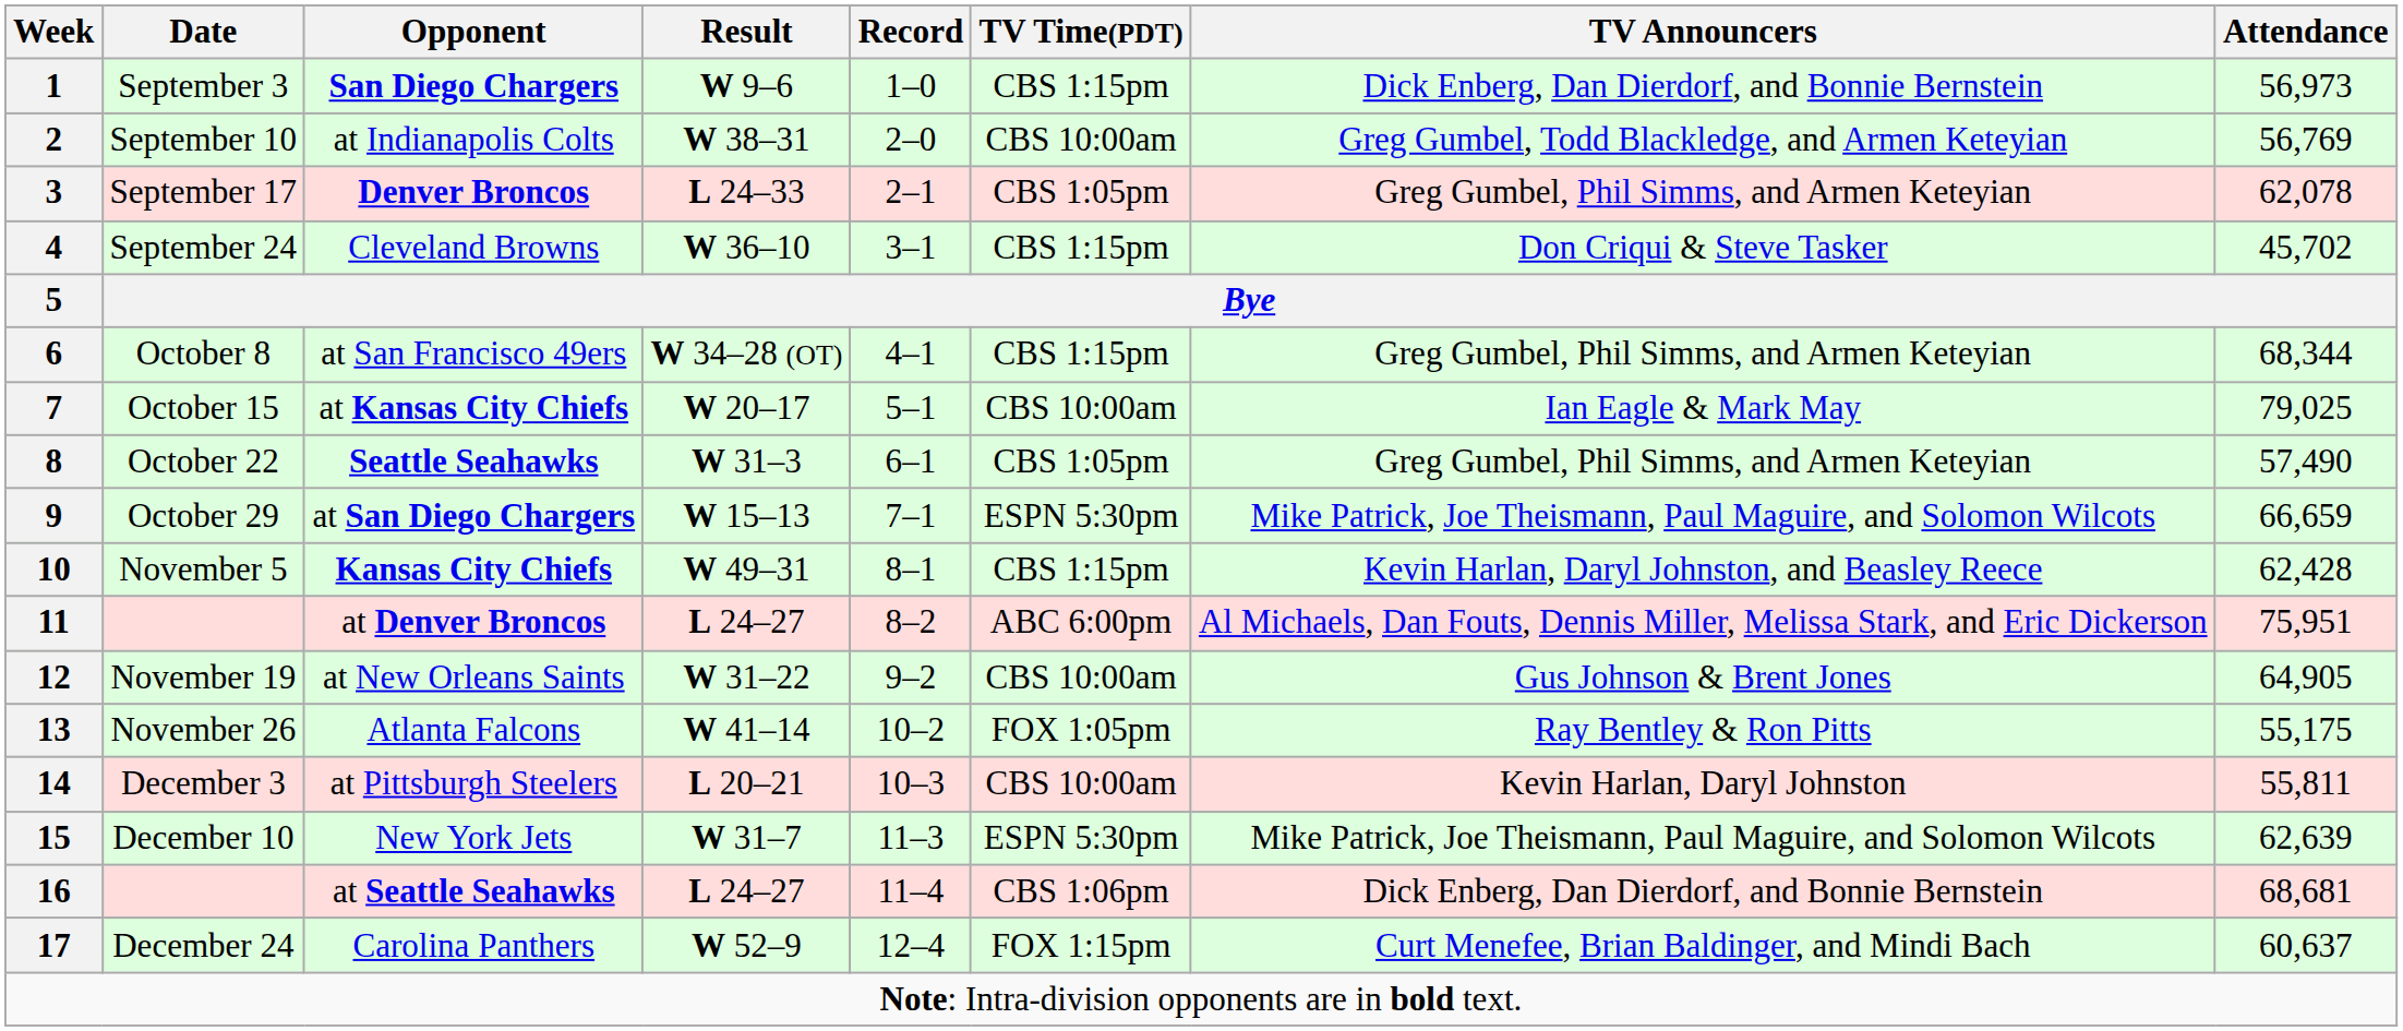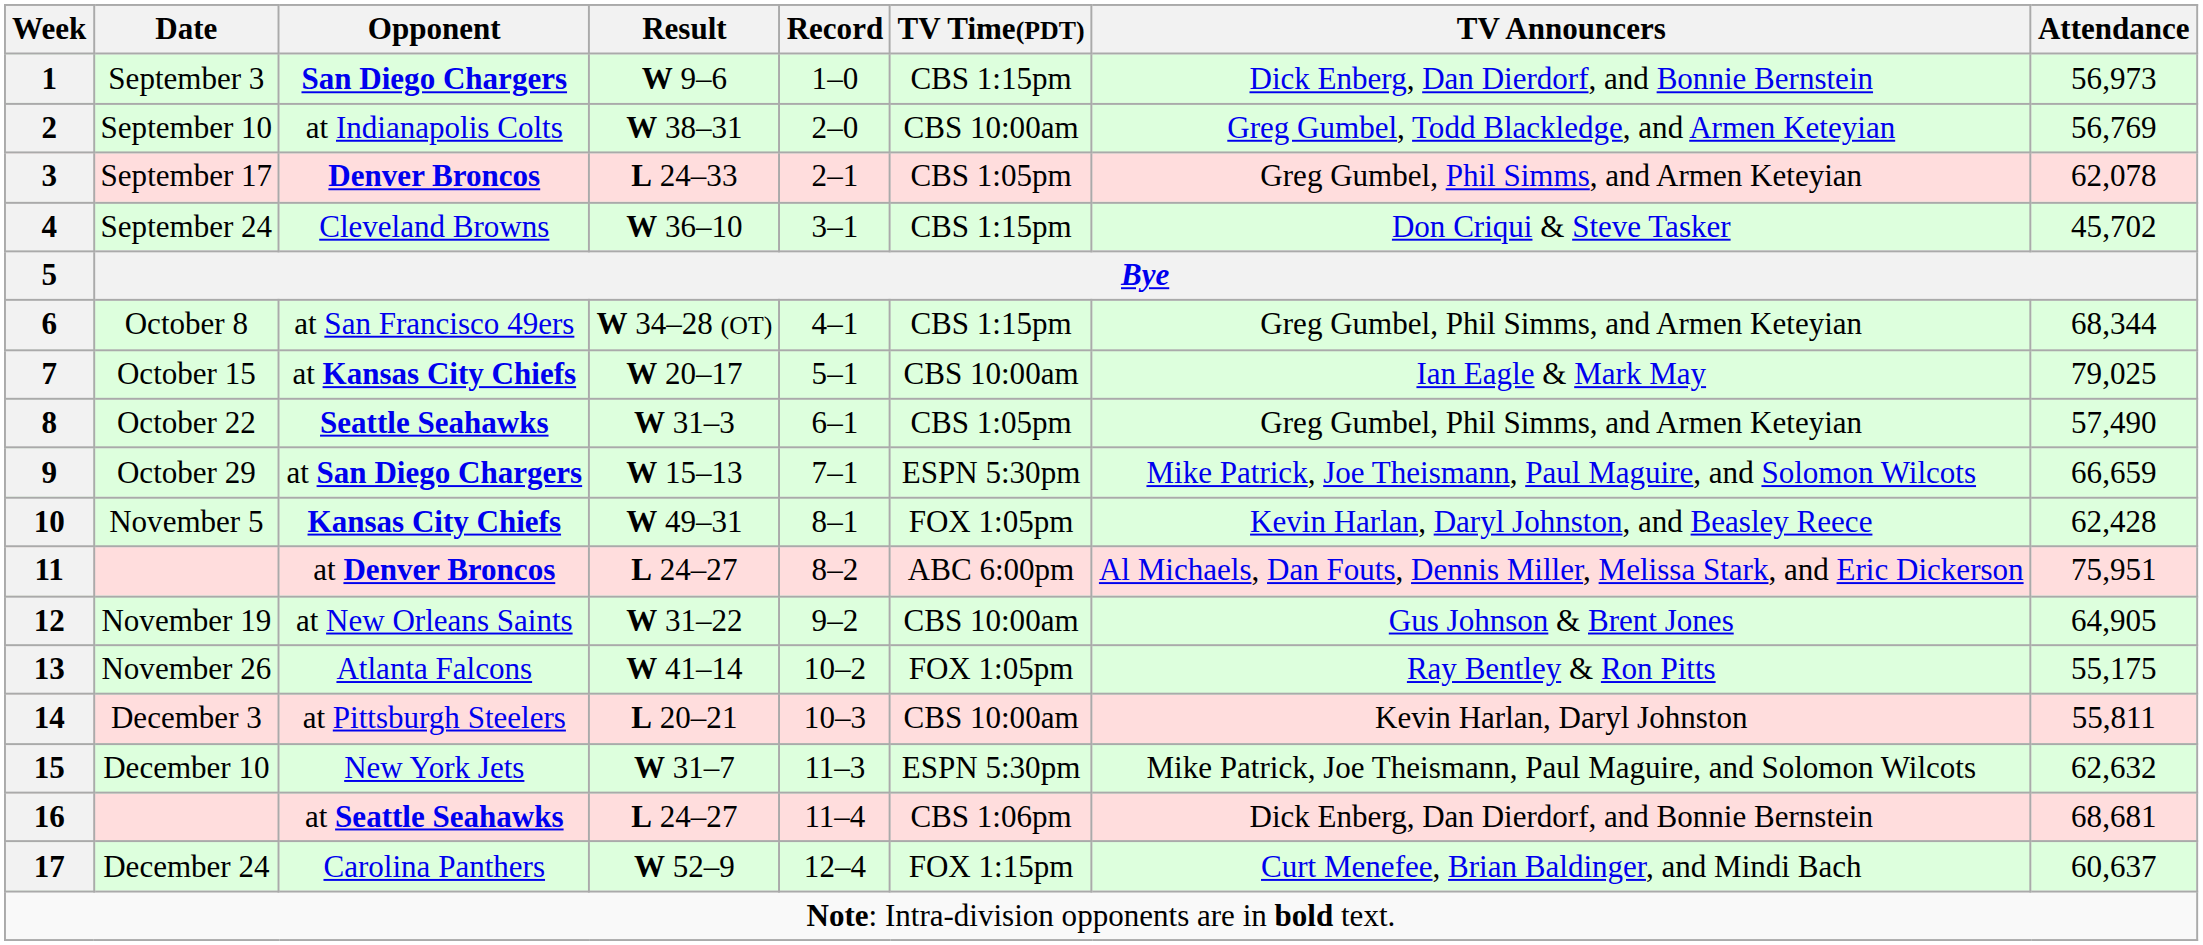10 | TV Time(PDT): CBS 1:15pm -> FOX 1:05pm
15 | Attendance: 62,639 -> 62,632
